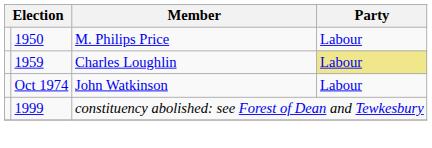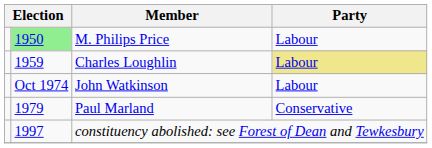M. Philips Price | column 2: no background -> lightgreen background
+ row: 1979 | Paul Marland | Conservative
constituency abolished: see Forest of Dean and Tewkesbury | column 2: 1999 -> 1997
